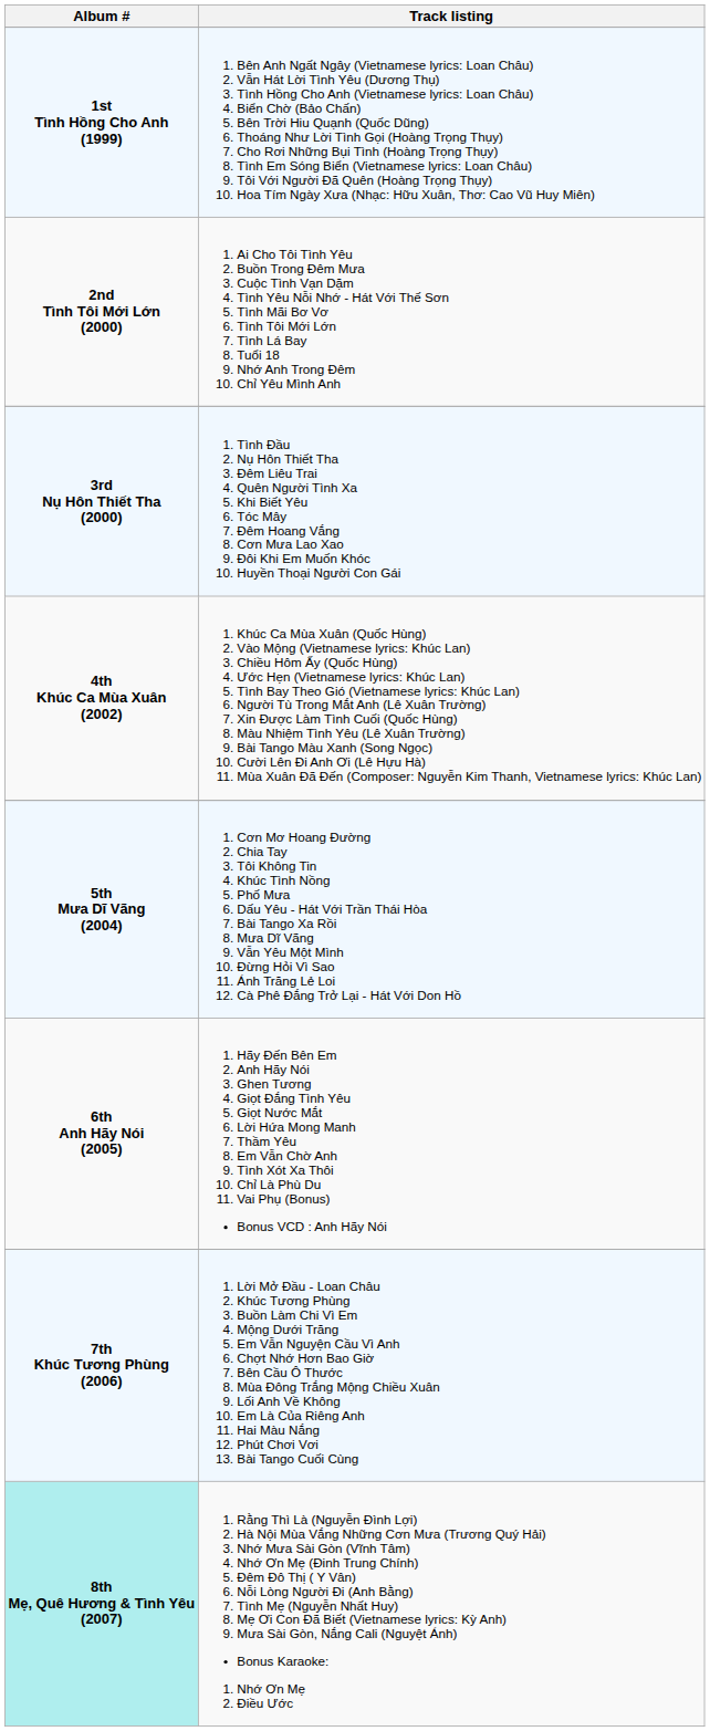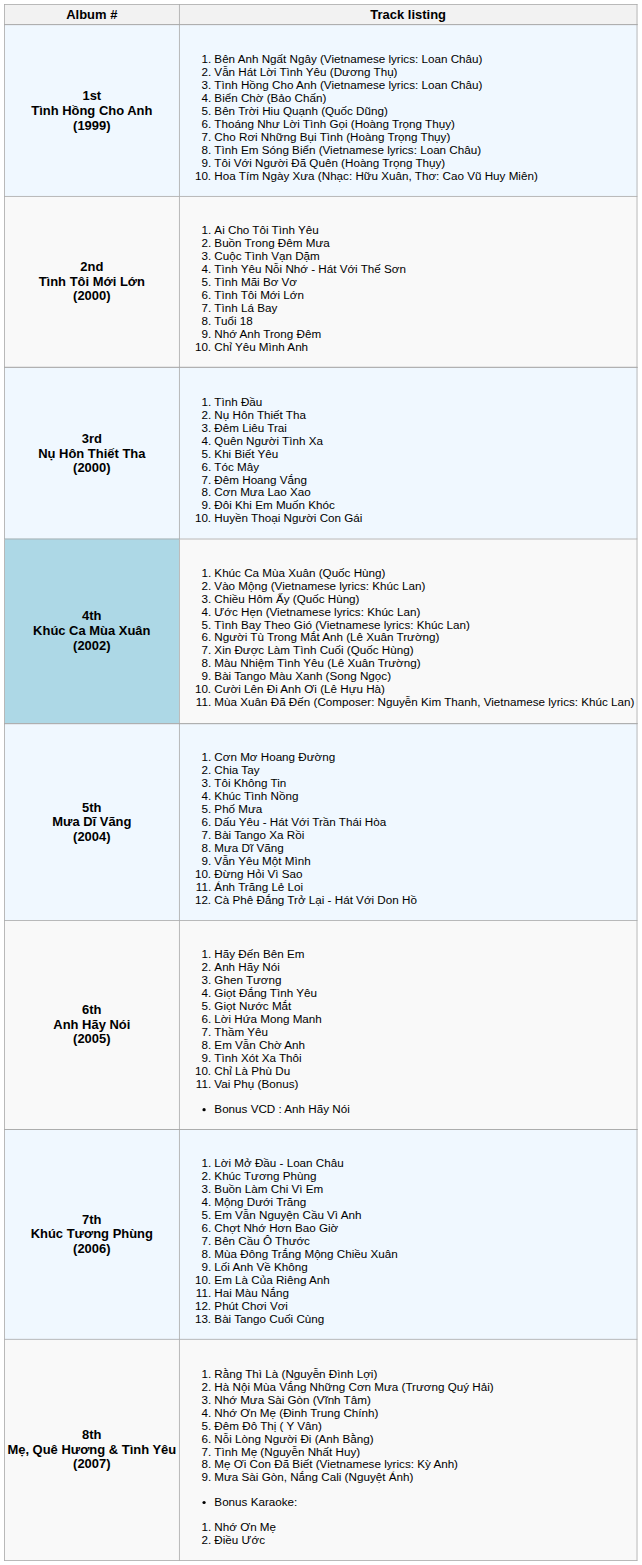4th Khúc Ca Mùa Xuân (2002) | Album #: no background -> lightblue background
8th Mẹ, Quê Hương & Tình Yêu (2007) | Album #: paleturquoise background -> no background
